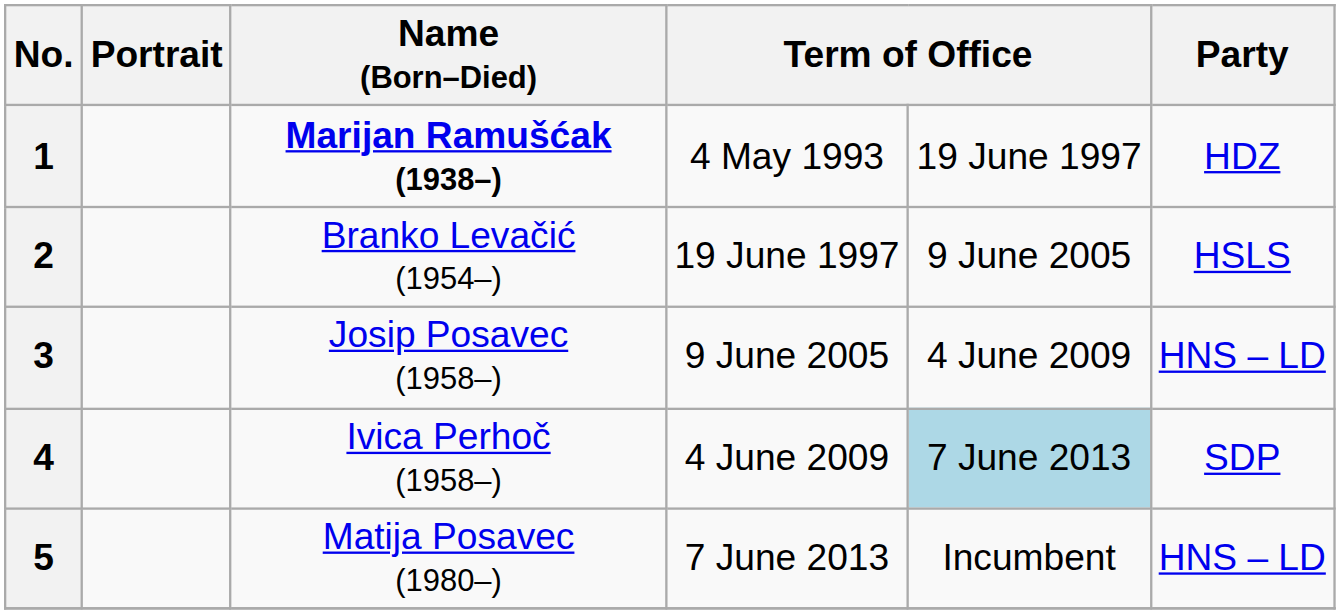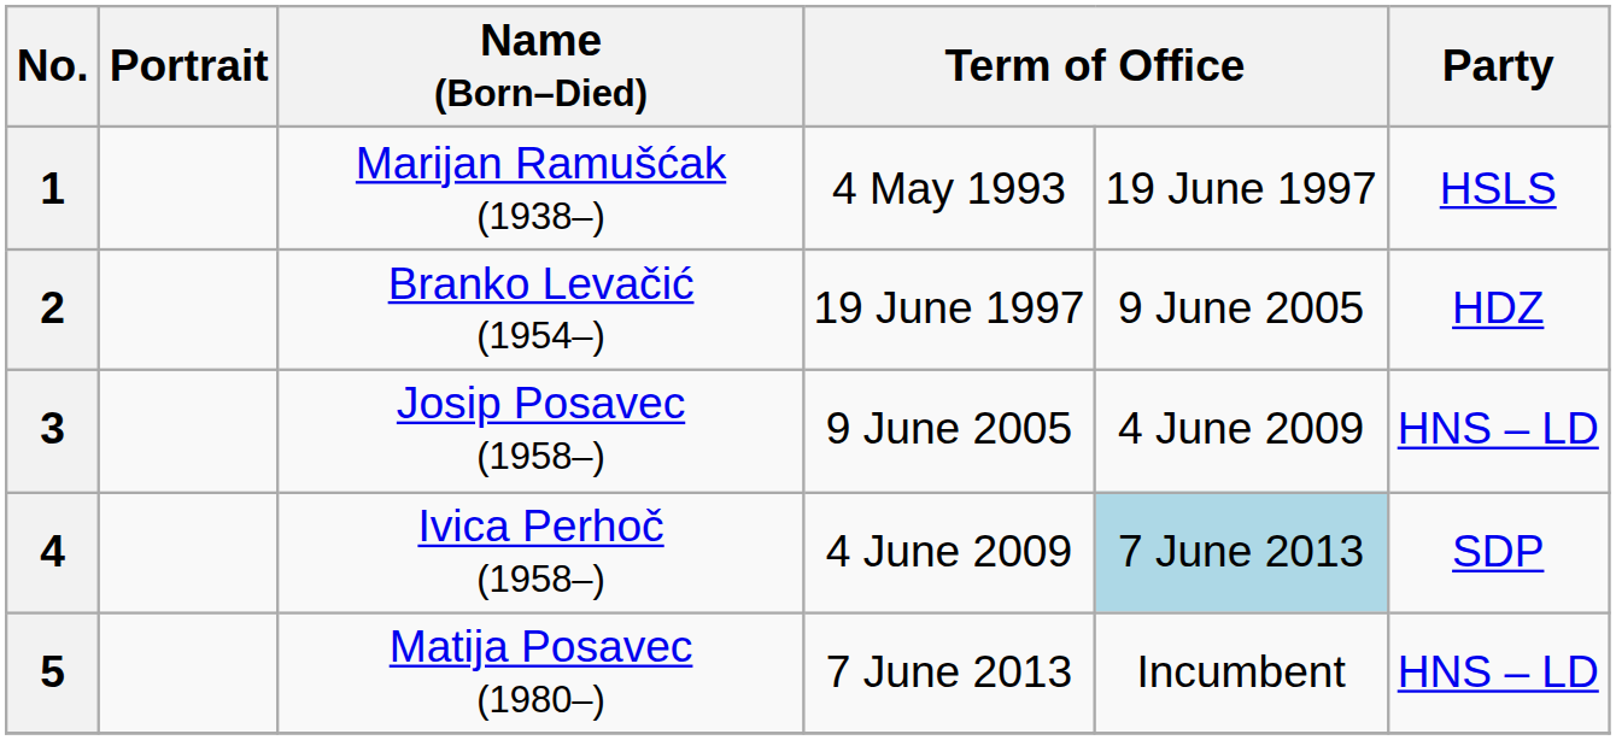1 | Name (Born–Died): bold -> normal
1 | Party: HDZ -> HSLS
2 | Party: HSLS -> HDZ
